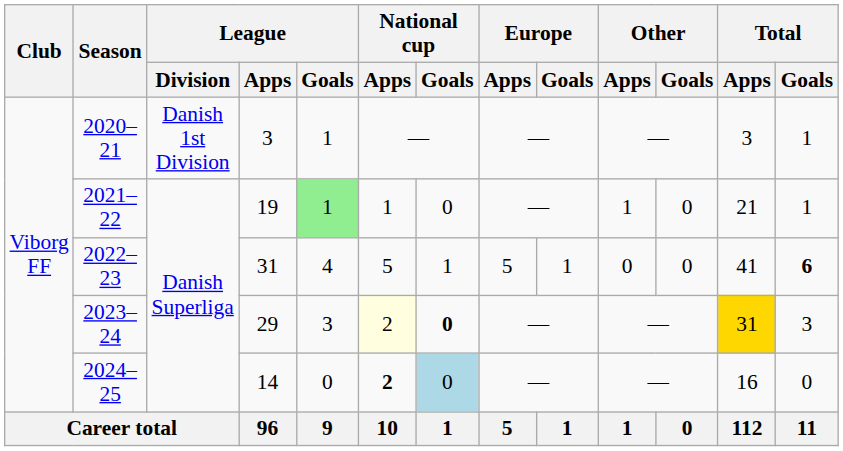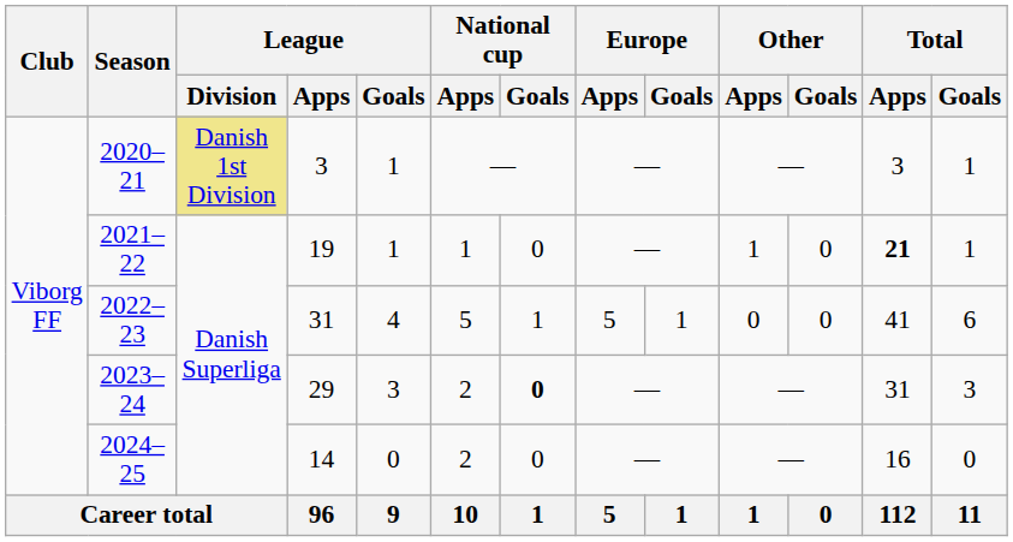2020–21 | League / Division: no background -> khaki background
2021–22 | League / Goals: lightgreen background -> no background
2021–22 | Total / Apps: normal -> bold
2022–23 | Total / Goals: bold -> normal
2023–24 | National cup / Apps: lightyellow background -> no background
2023–24 | Total / Apps: gold background -> no background
2024–25 | National cup / Apps: bold -> normal
2024–25 | National cup / Goals: lightblue background -> no background
